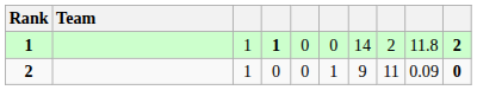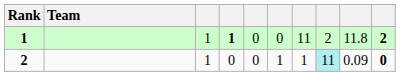row 2 | column 7: 14 -> 11
row 3 | column 7: 9 -> 1
row 3 | column 8: no background -> paleturquoise background
